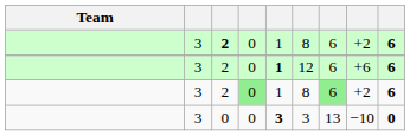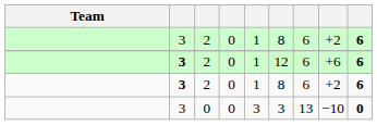row 2 | column 3: bold -> normal
row 3 | column 2: normal -> bold
row 3 | column 5: bold -> normal
row 4 | column 2: normal -> bold
row 4 | column 4: lightgreen background -> no background
row 4 | column 7: lightgreen background -> no background
row 5 | column 5: bold -> normal
